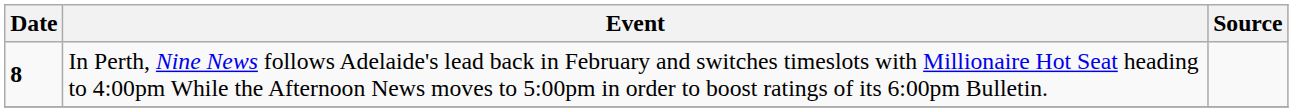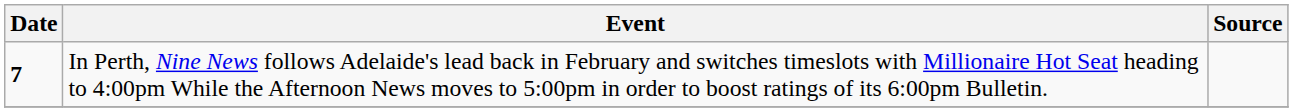row 2 | Date: 8 -> 7
